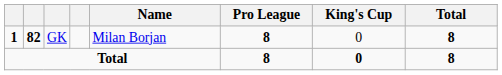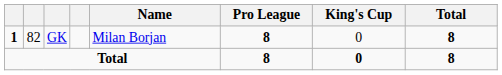1 | column 2: bold -> normal
